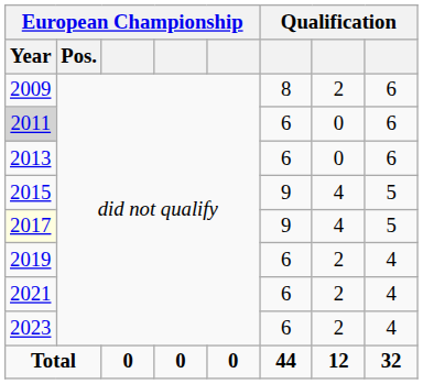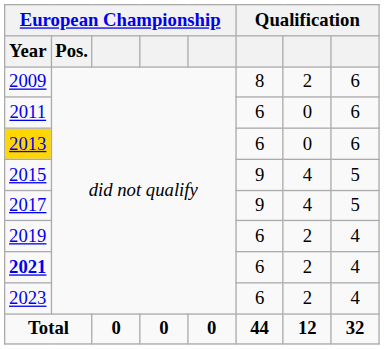2011 | European Championship / Year: lightgrey background -> no background
2013 | European Championship / Year: no background -> gold background
2017 | European Championship / Year: lightyellow background -> no background
2021 | European Championship / Year: normal -> bold
